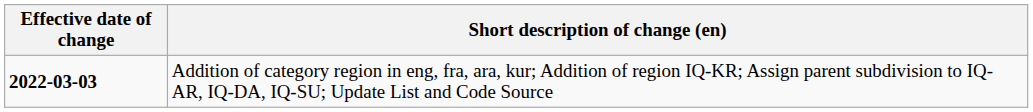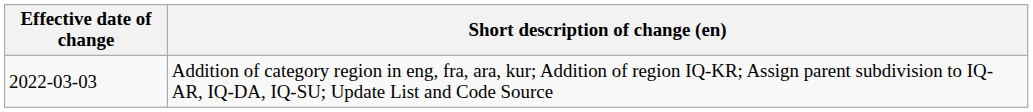row 2 | Effective date of change: bold -> normal
